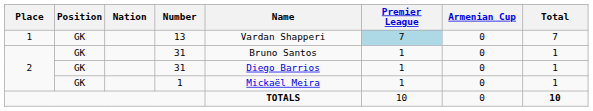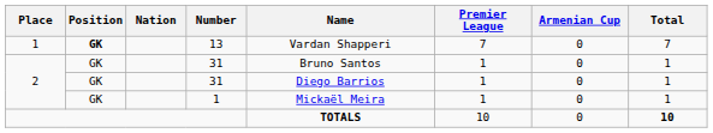13 | Position: normal -> bold
13 | Premier League: lightblue background -> no background
